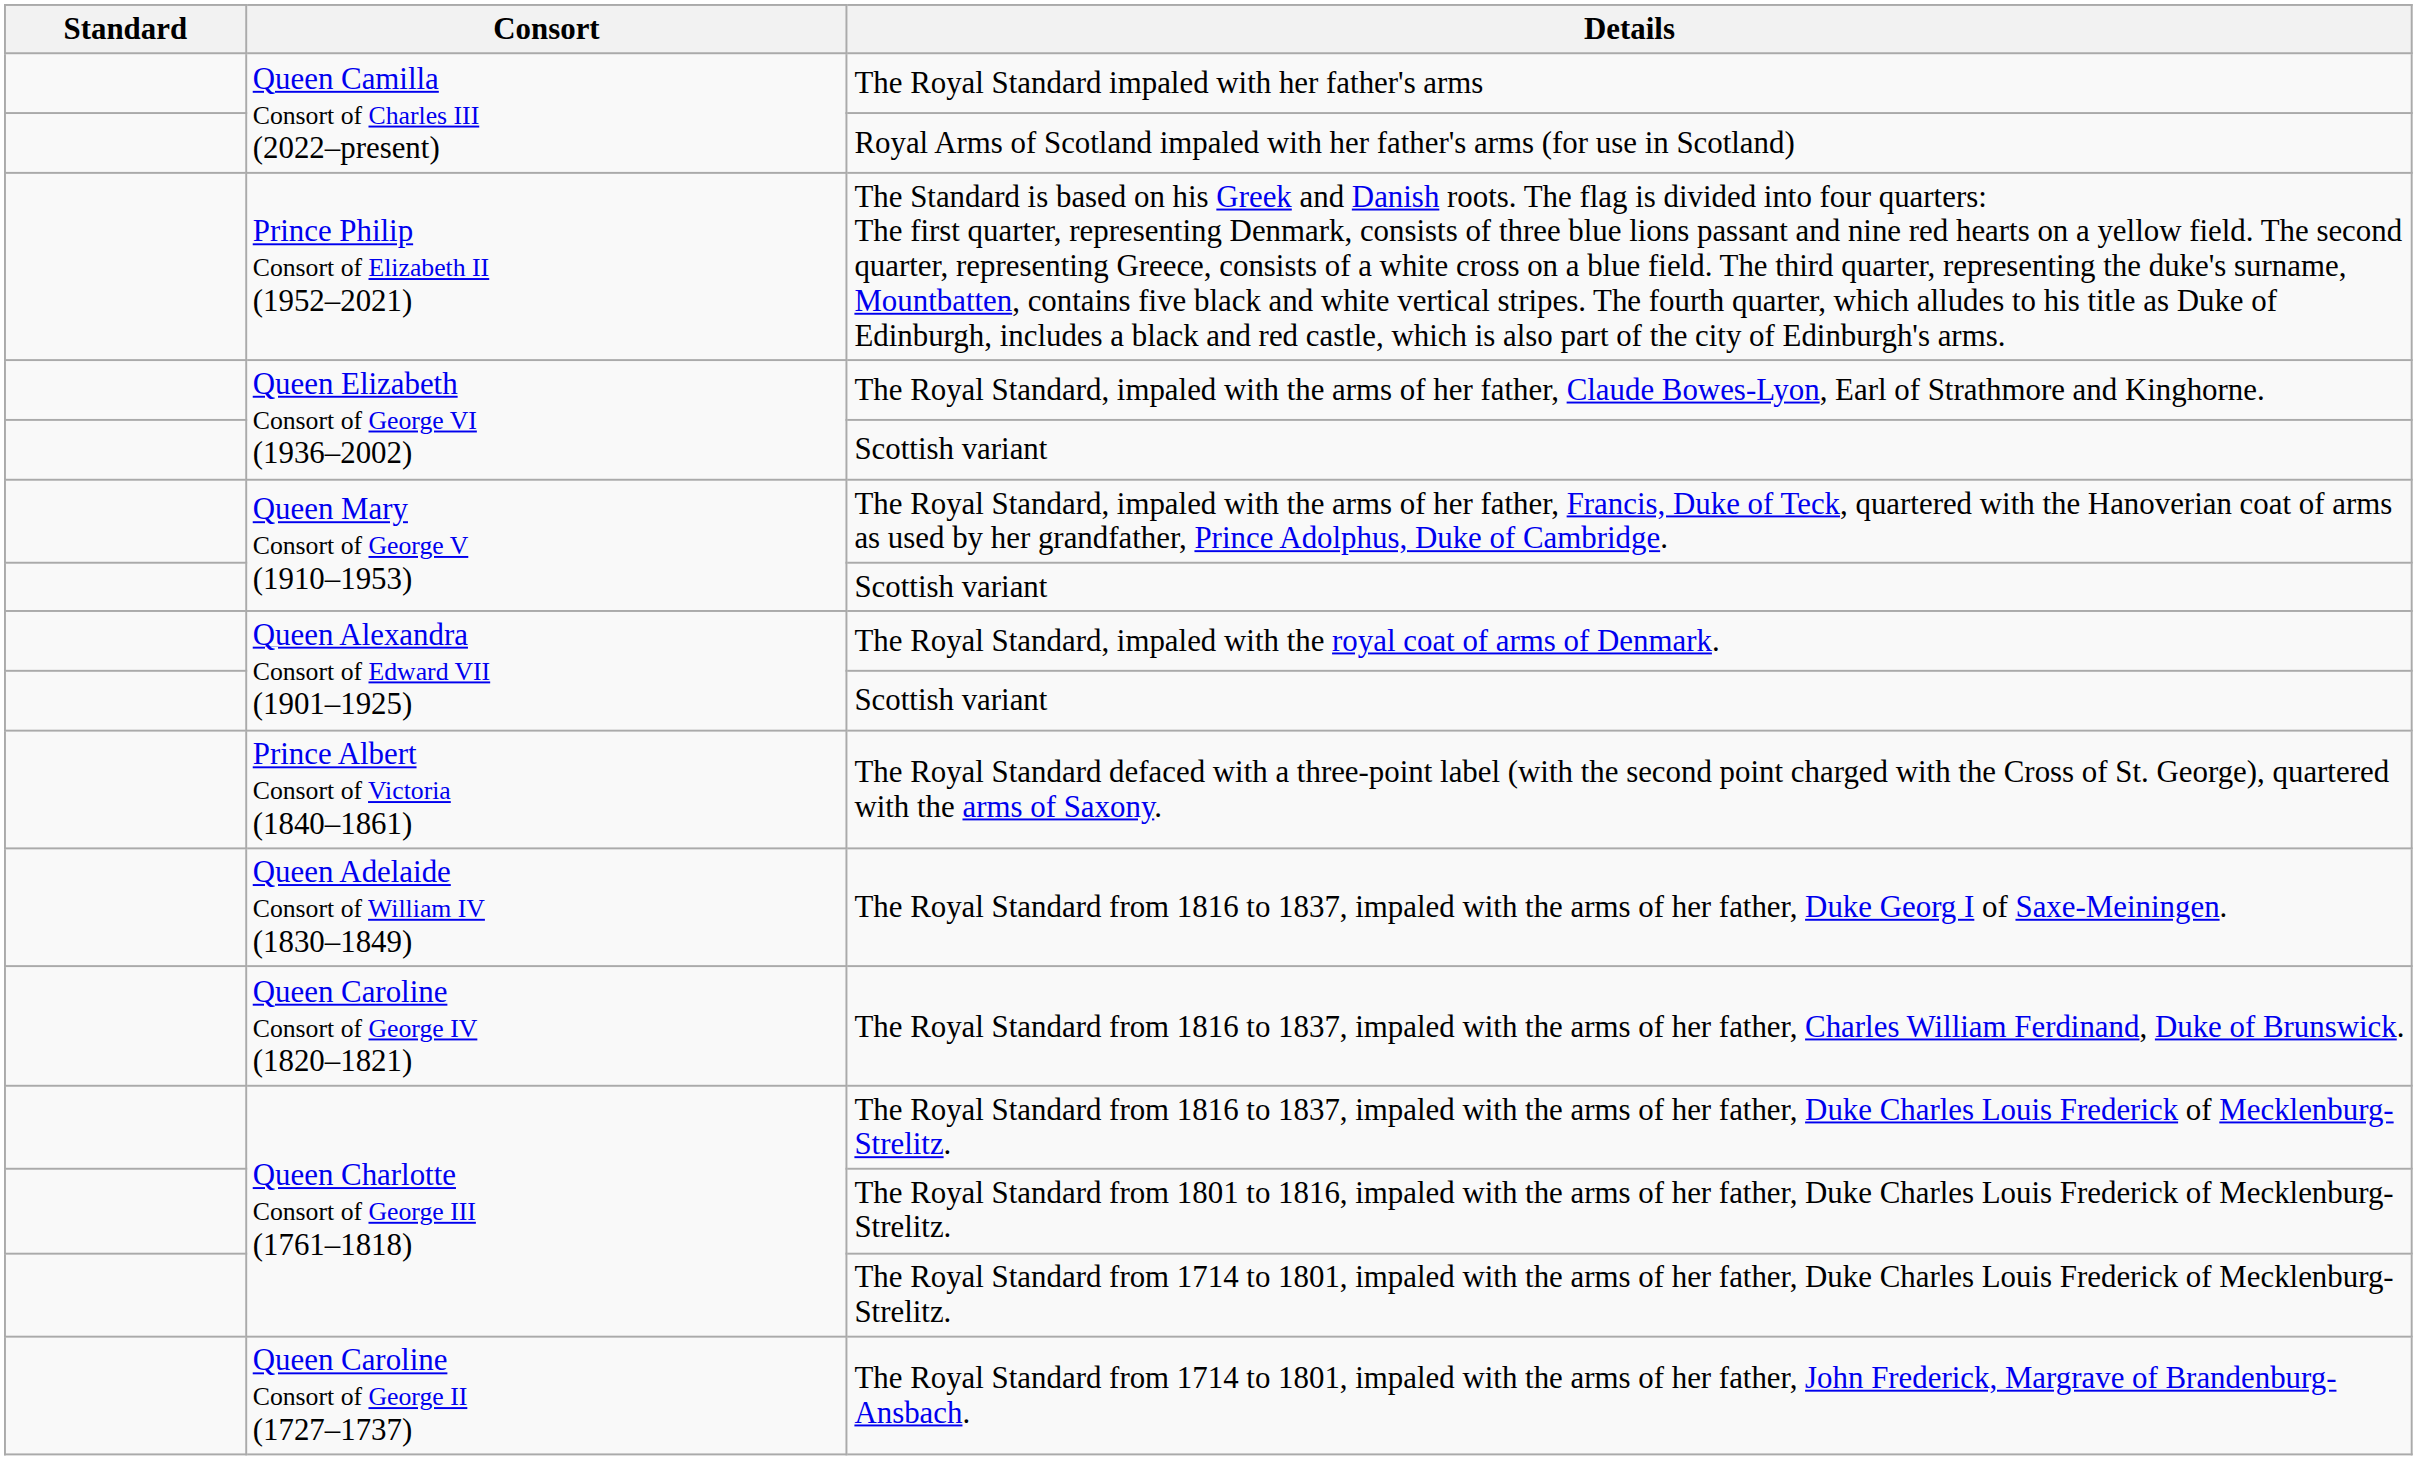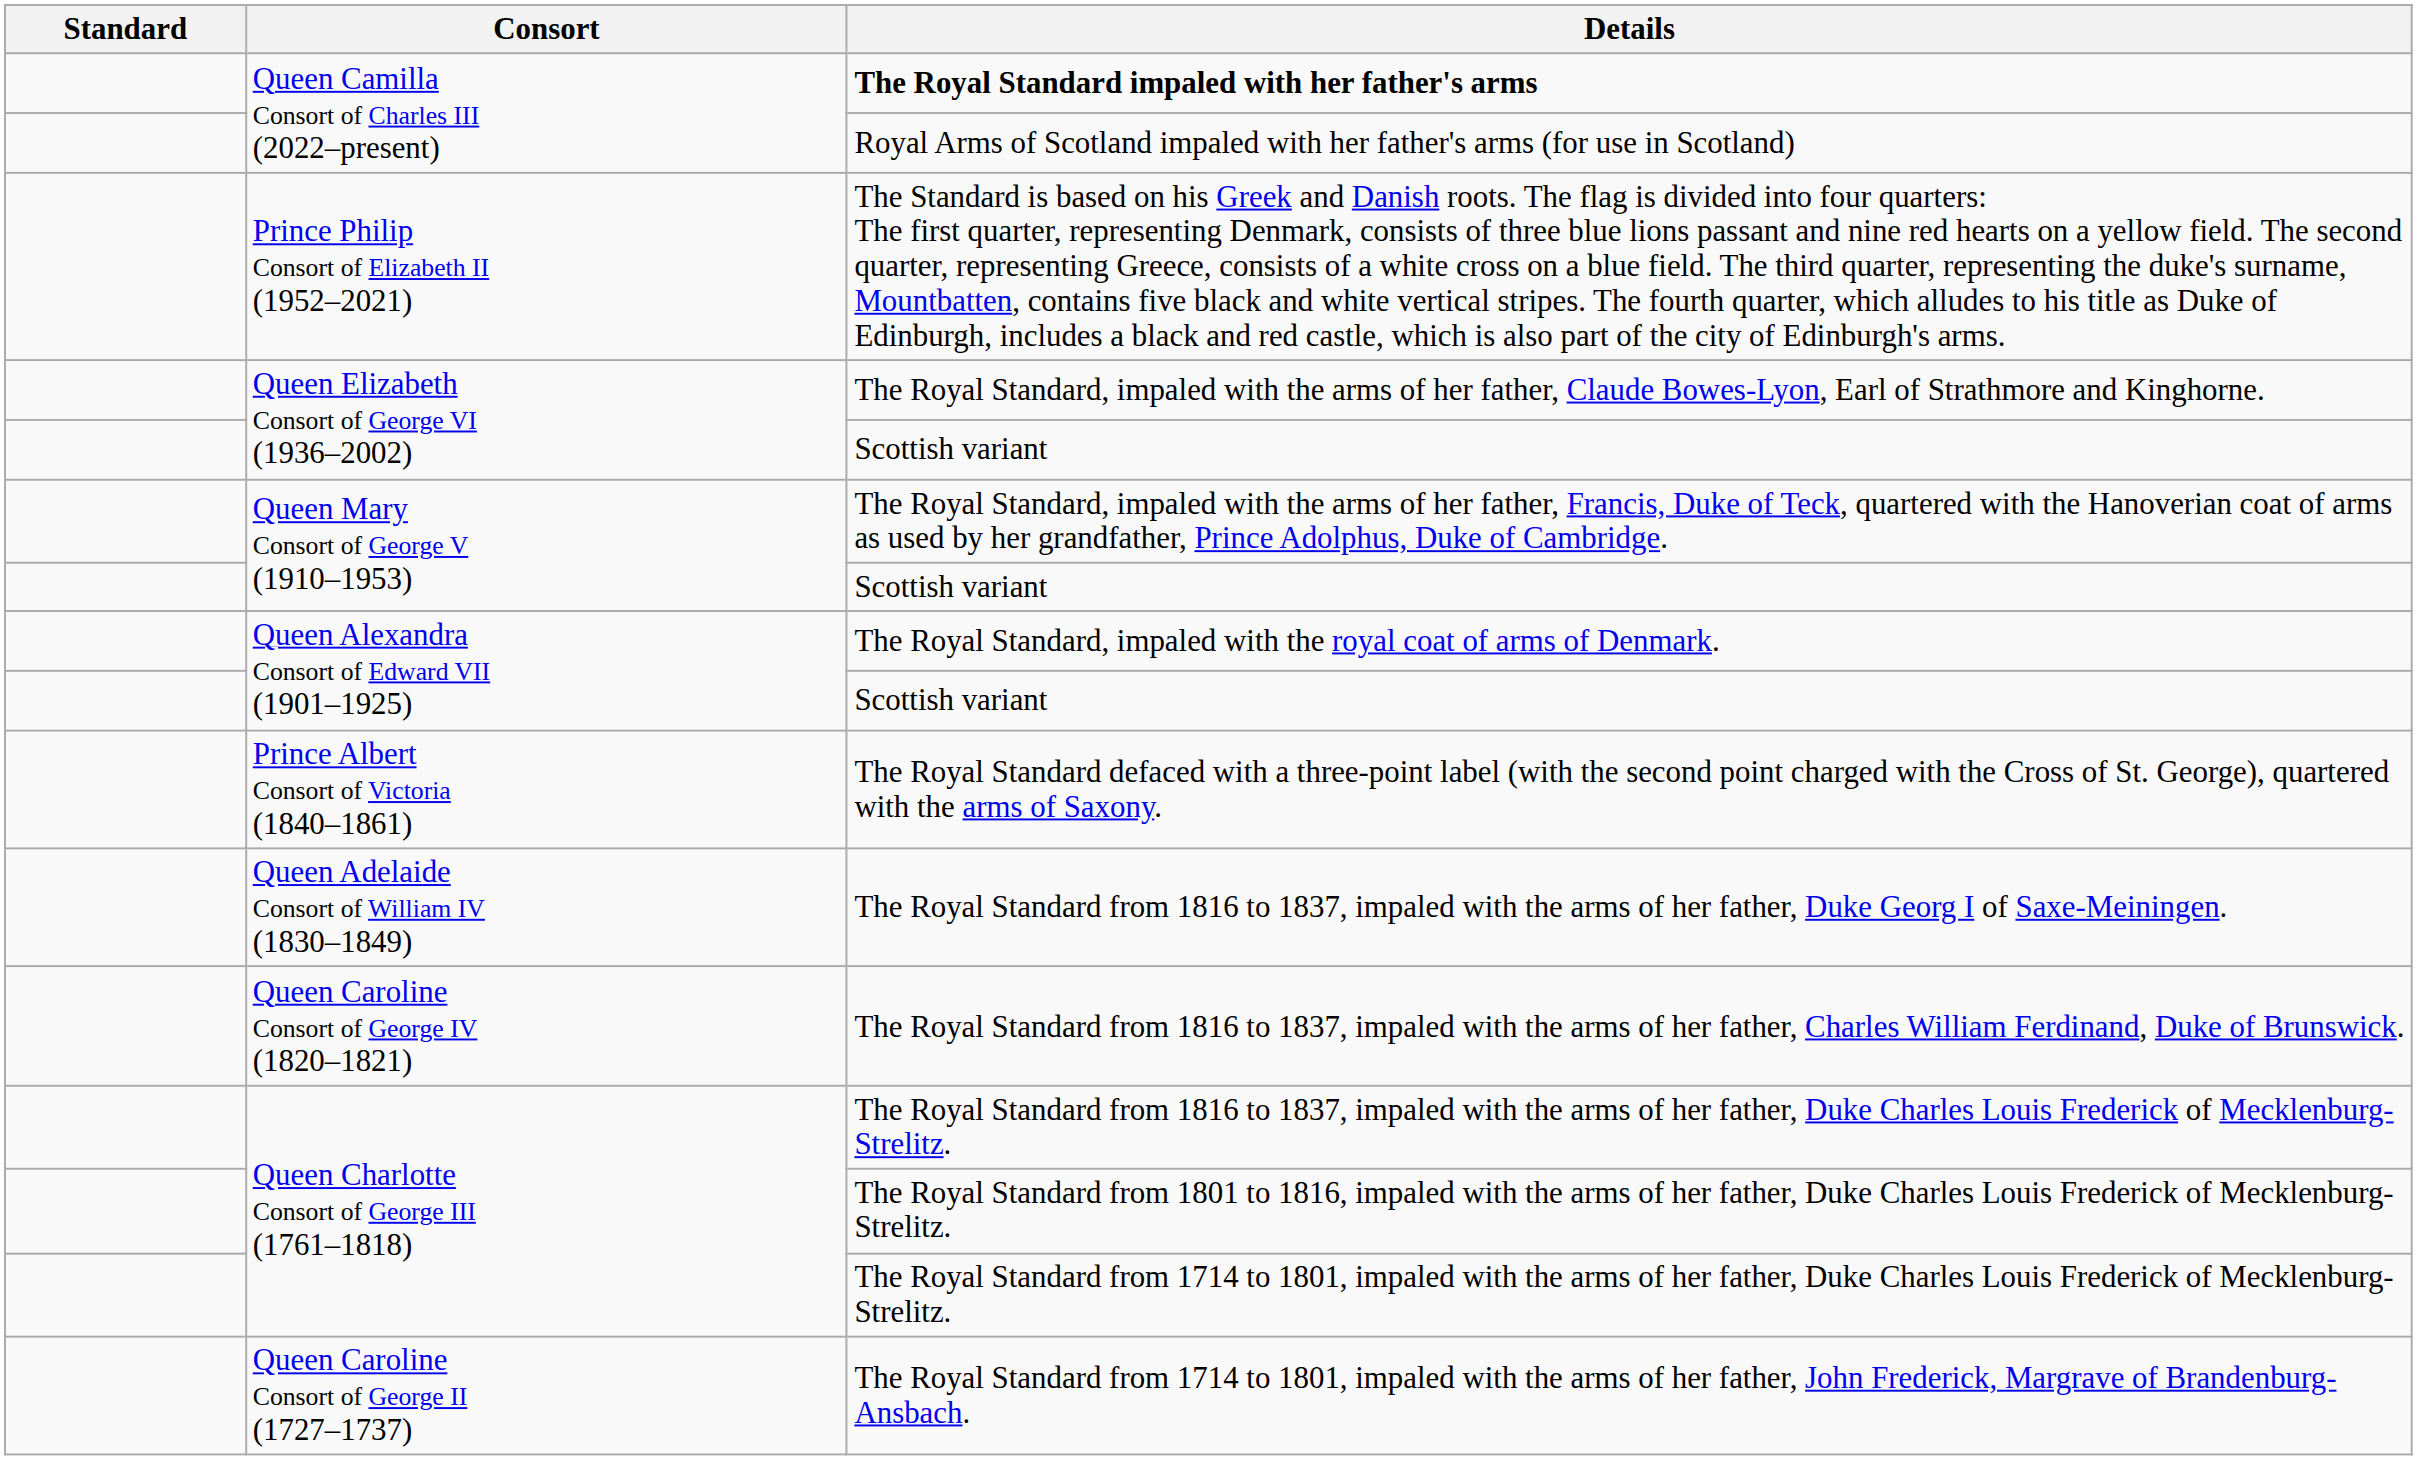The Royal Standard impaled with her father's arms | Details: normal -> bold
